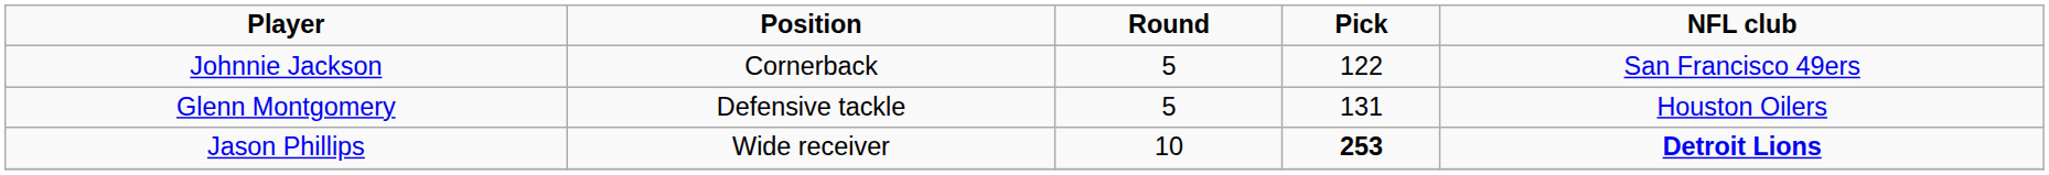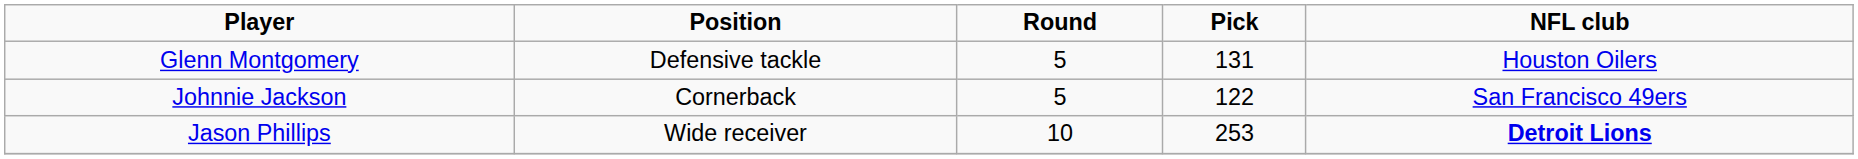rows swapped: Johnnie Jackson <-> Glenn Montgomery
Jason Phillips | Pick: bold -> normal
